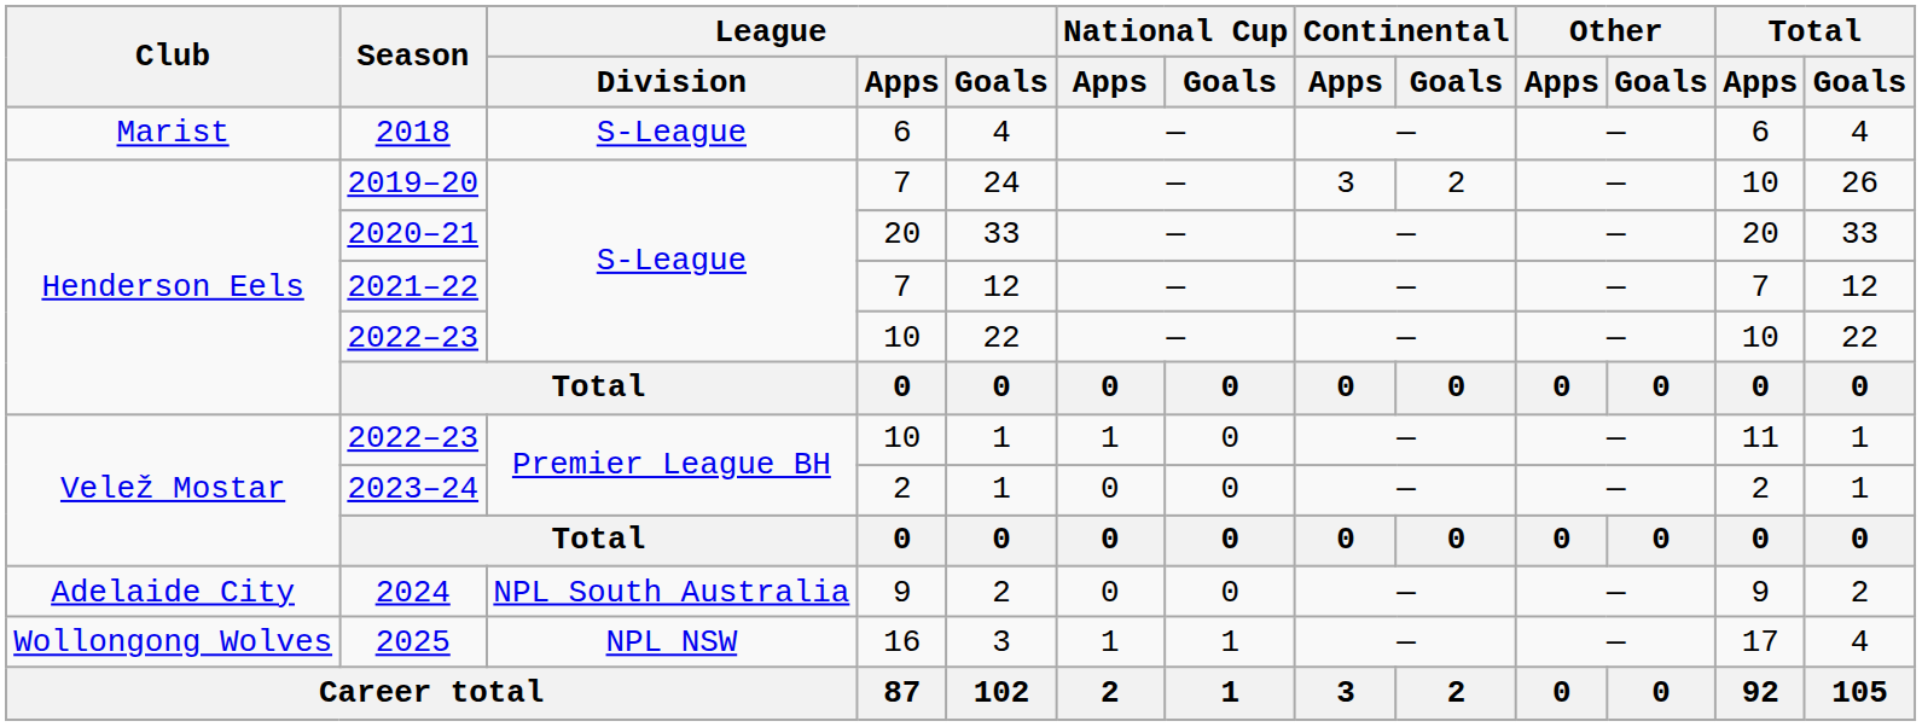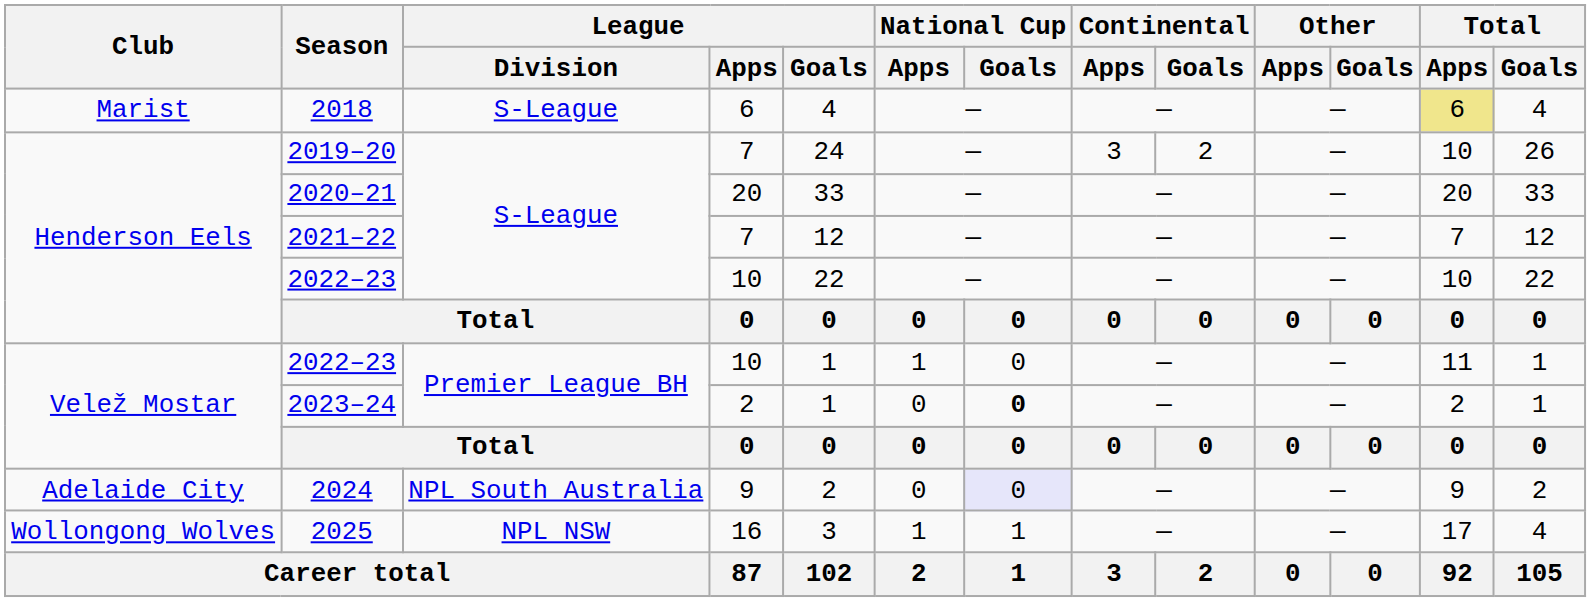2018 | Total / Apps: no background -> khaki background
2023–24 | National Cup / Goals: normal -> bold
2024 | National Cup / Goals: no background -> lavender background
